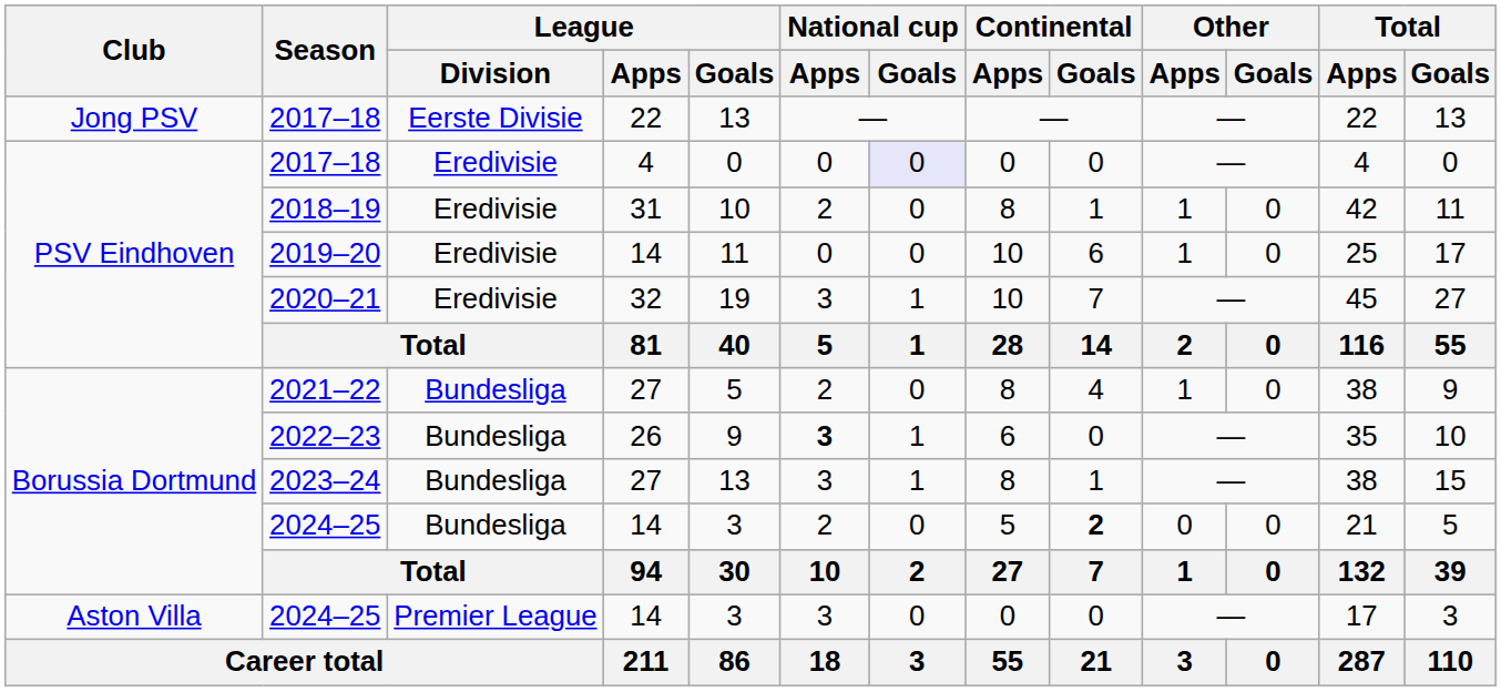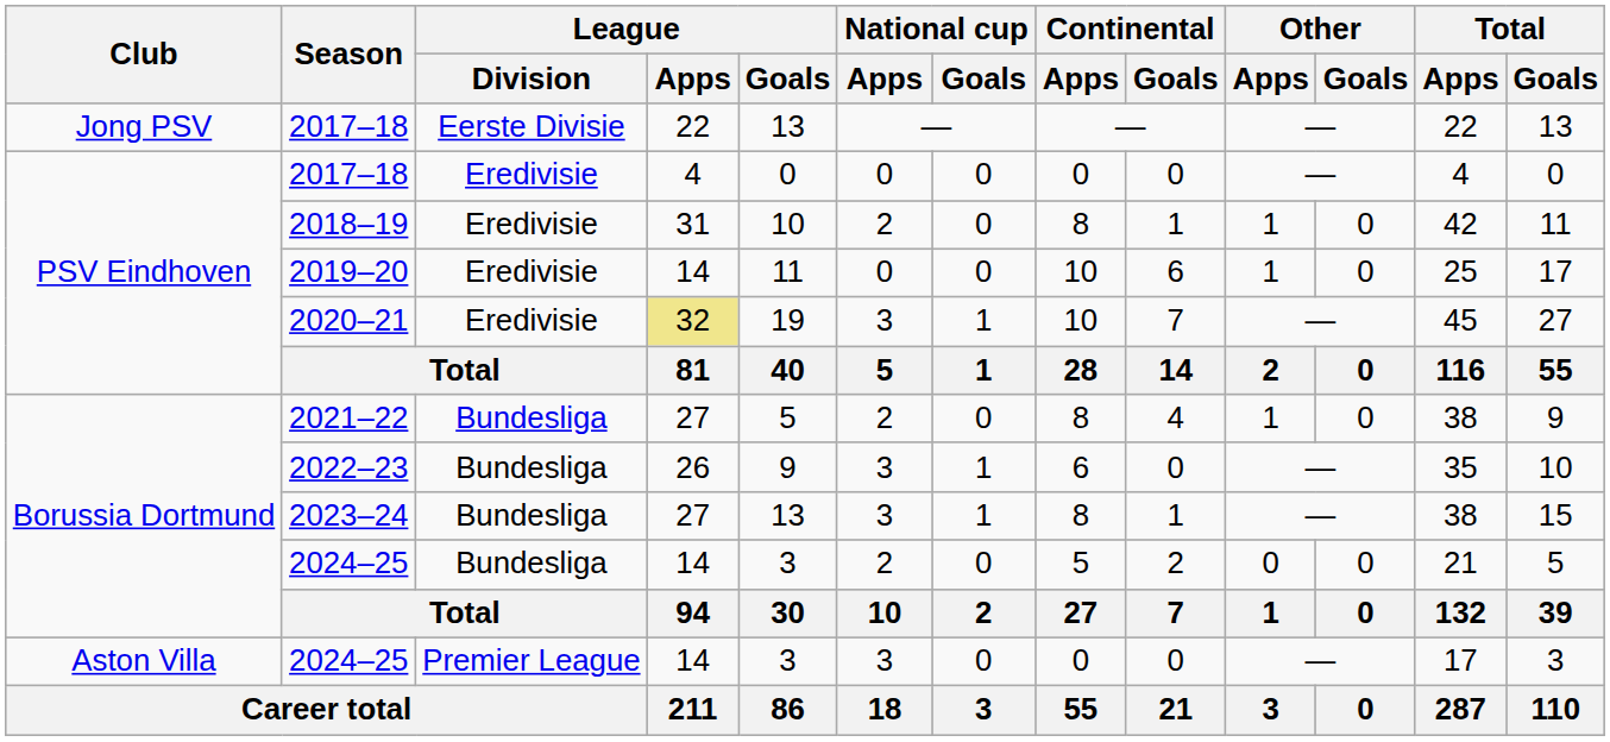PSV Eindhoven / 2017–18 | National cup / Goals: lavender background -> no background
2020–21 | League / Apps: no background -> khaki background
2022–23 | National cup / Apps: bold -> normal
Borussia Dortmund / 2024–25 | Continental / Goals: bold -> normal
